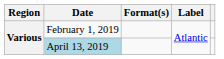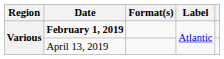February 1, 2019 | Date: normal -> bold
April 13, 2019 | Date: lightblue background -> no background
